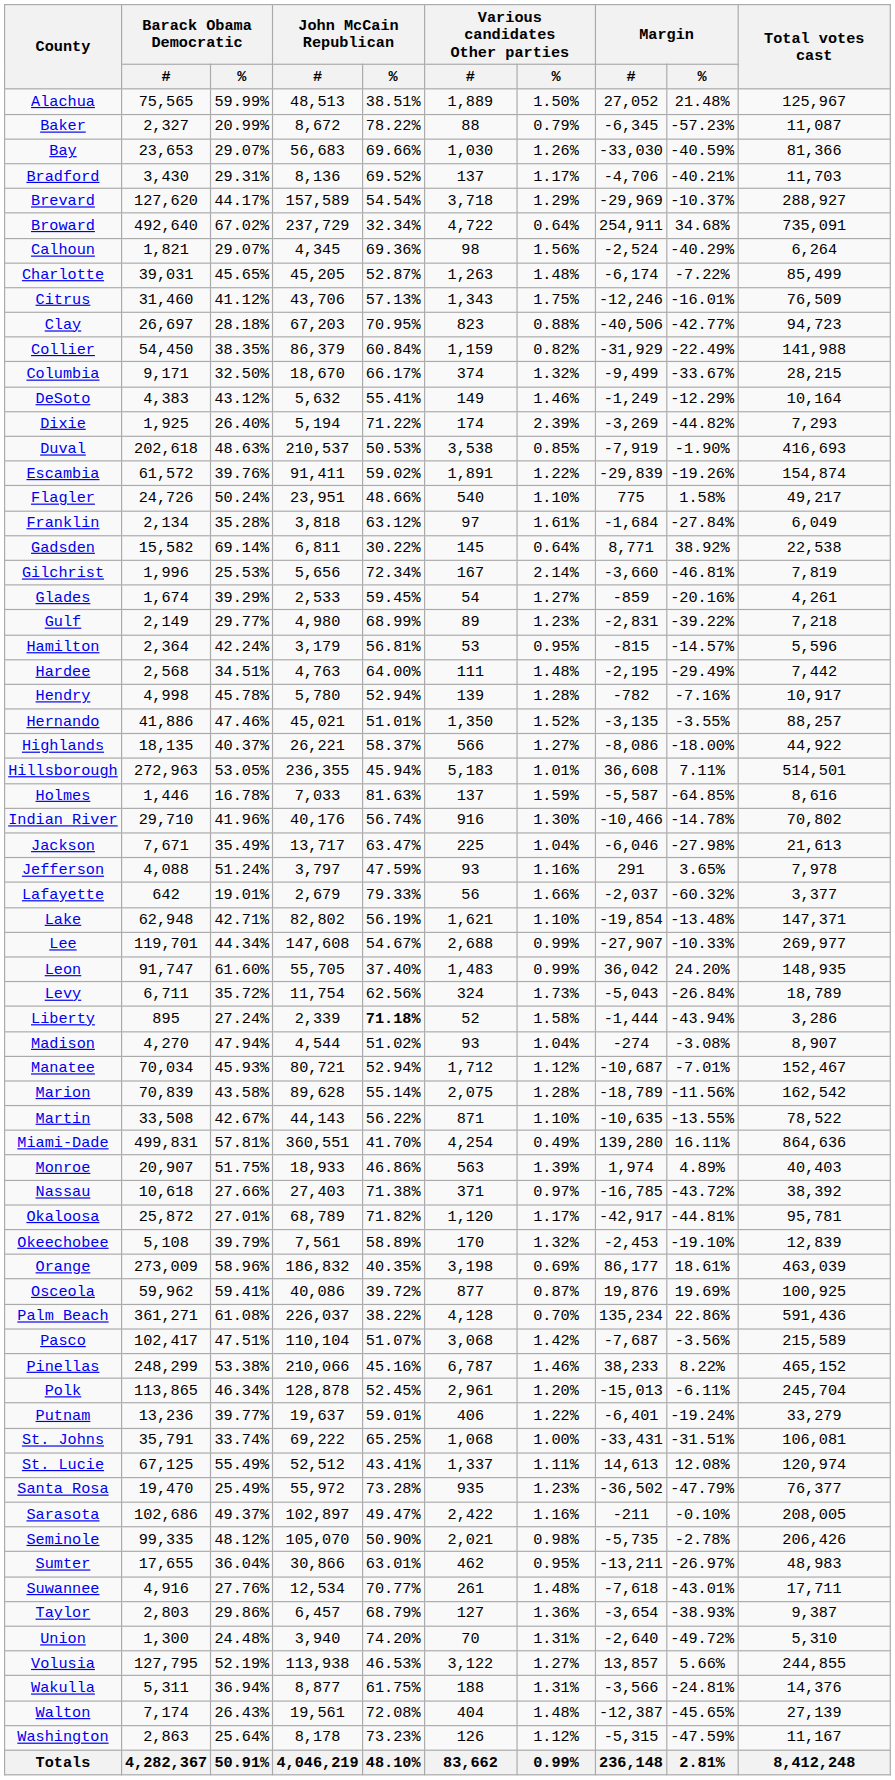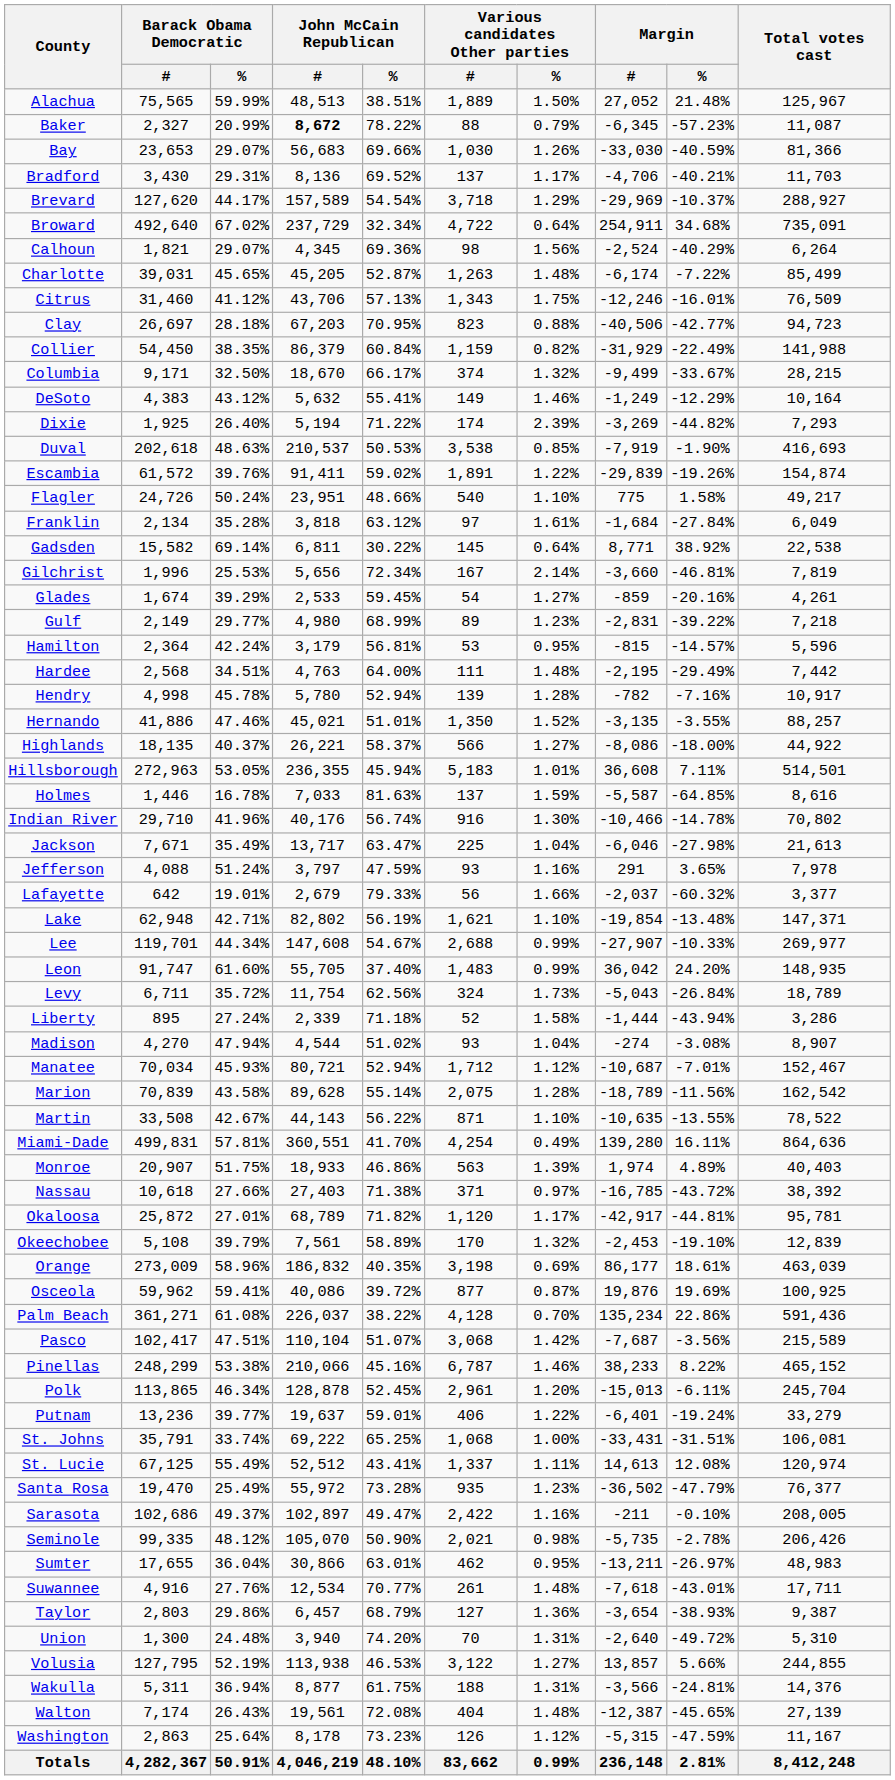Baker | John McCain Republican / #: normal -> bold
Liberty | John McCain Republican / %: bold -> normal
